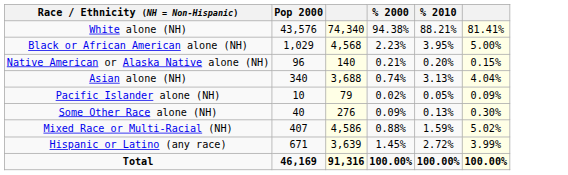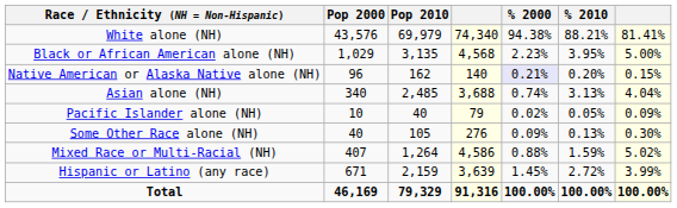+ column: Pop 2010 | 69,979 | 3,135 | 162 | 2,485 | 40 | 105 | 1,264 | 2,159 | 79,329
Native American or Alaska Native alone (NH) | % 2000: no background -> lavender background
